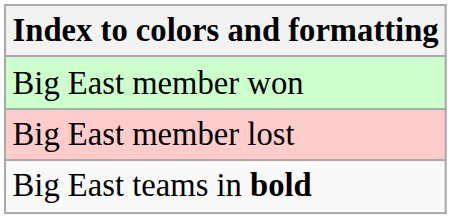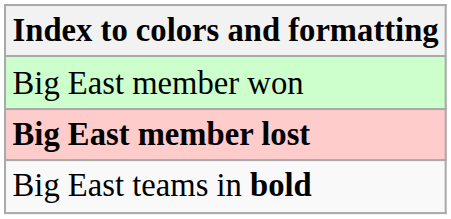row 3 | column 1: normal -> bold
